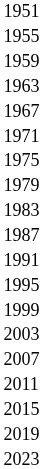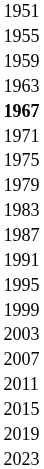1967 | column 1: normal -> bold
